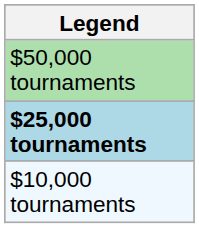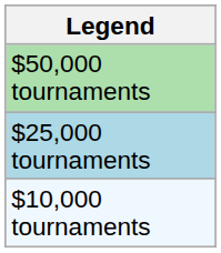row 3 | column 1: bold -> normal
